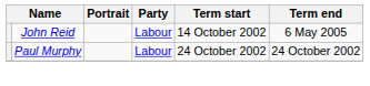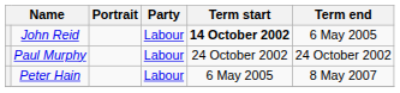John Reid | Term start: normal -> bold
+ row: Peter Hain | Labour | 6 May 2005 | 8 May 2007
